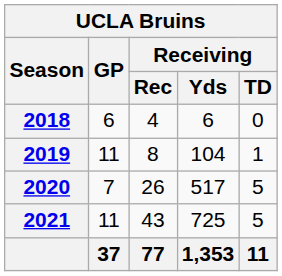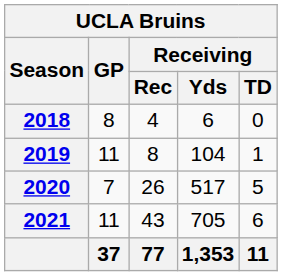2018 | GP: 6 -> 8
2021 | Receiving / Yds: 725 -> 705
2021 | Receiving / TD: 5 -> 6
